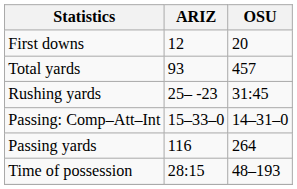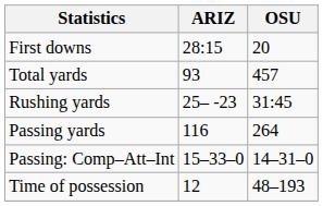First downs | ARIZ: 12 -> 28:15
rows swapped: Passing yards <-> Passing: Comp–Att–Int
Time of possession | ARIZ: 28:15 -> 12
